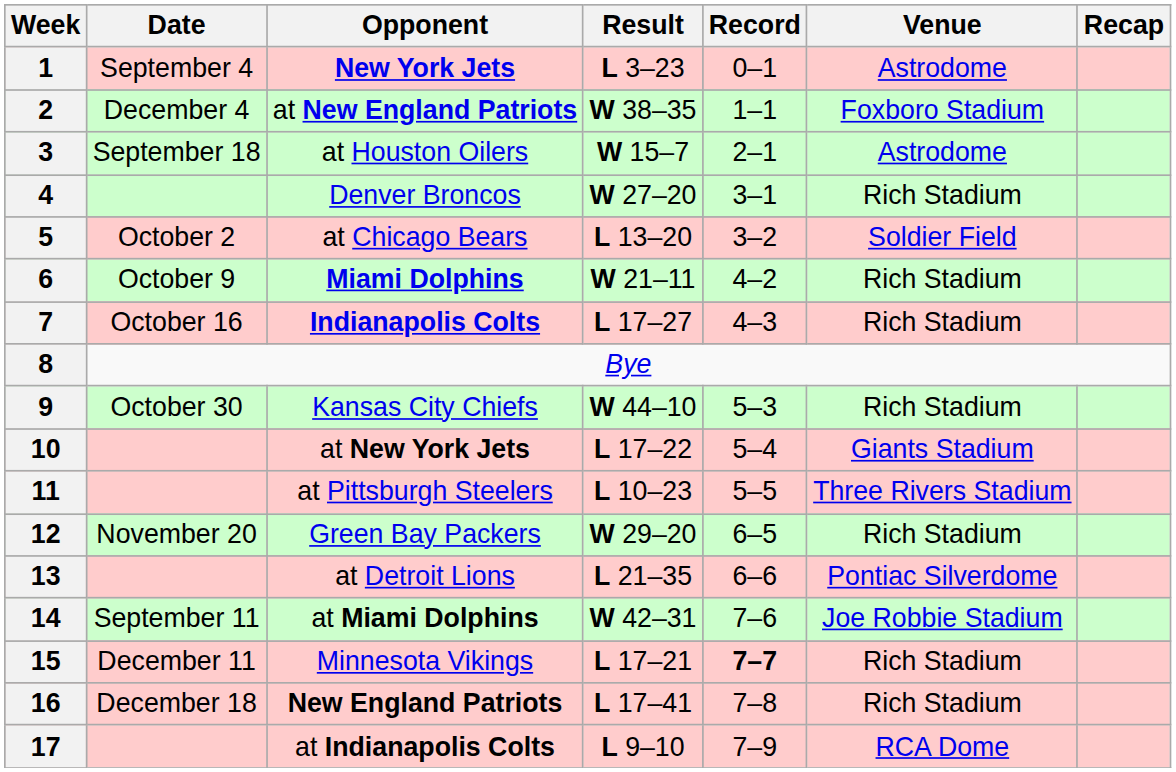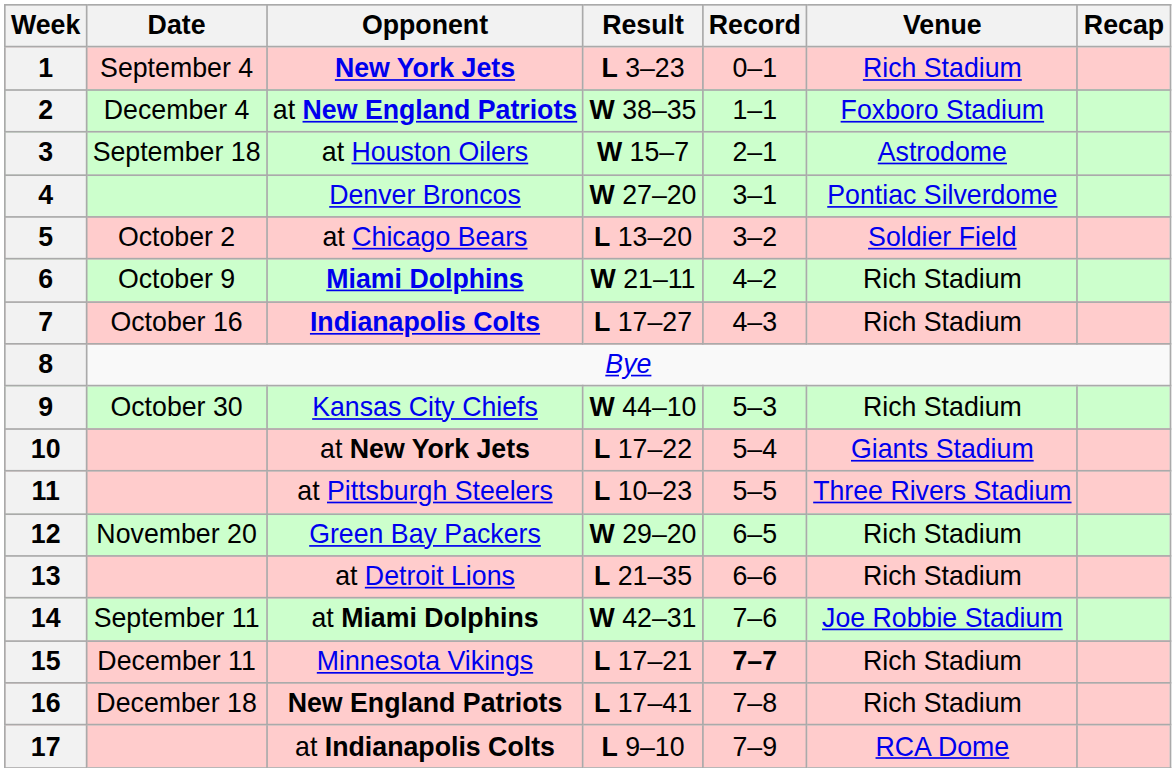1 | Venue: Astrodome -> Rich Stadium
4 | Venue: Rich Stadium -> Pontiac Silverdome
13 | Venue: Pontiac Silverdome -> Rich Stadium
